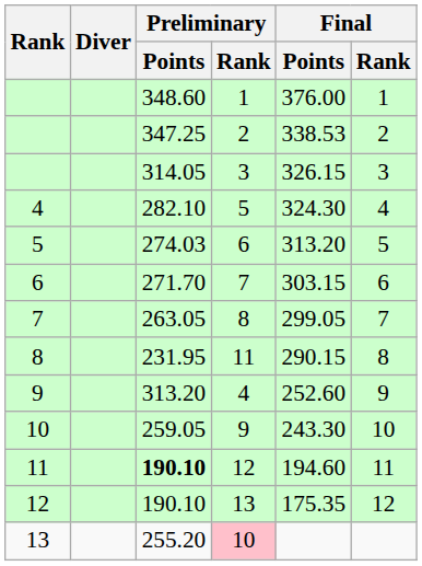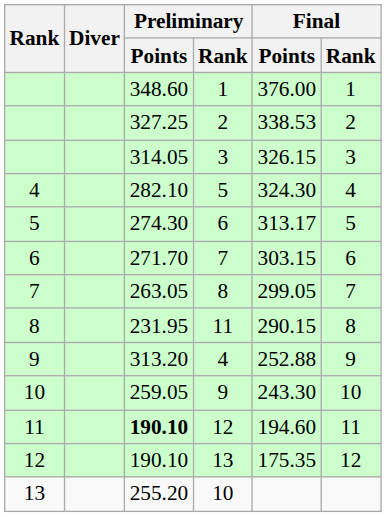row 4 | Preliminary / Points: 347.25 -> 327.25
row 7 | Preliminary / Points: 274.03 -> 274.30
row 7 | Final / Points: 313.20 -> 313.17
row 11 | Final / Points: 252.60 -> 252.88
row 15 | Preliminary / Rank: pink background -> no background
